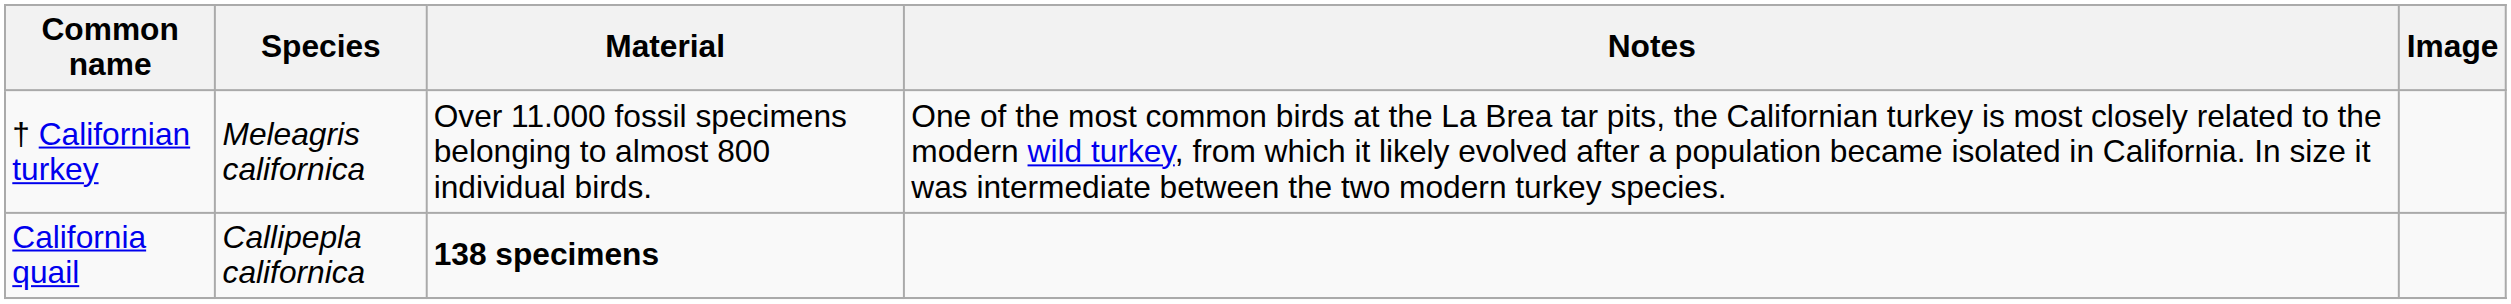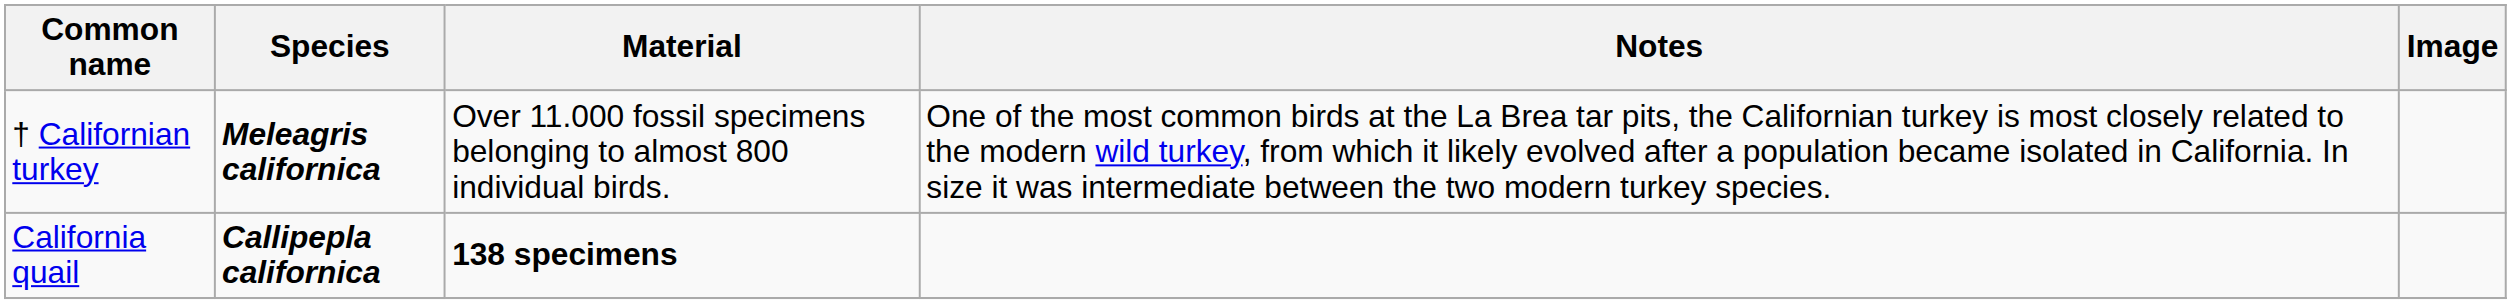† Californian turkey | Species: normal -> bold
California quail | Species: normal -> bold
